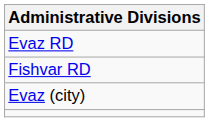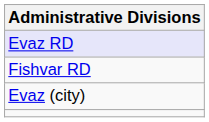row 2 | column 1: no background -> lavender background
